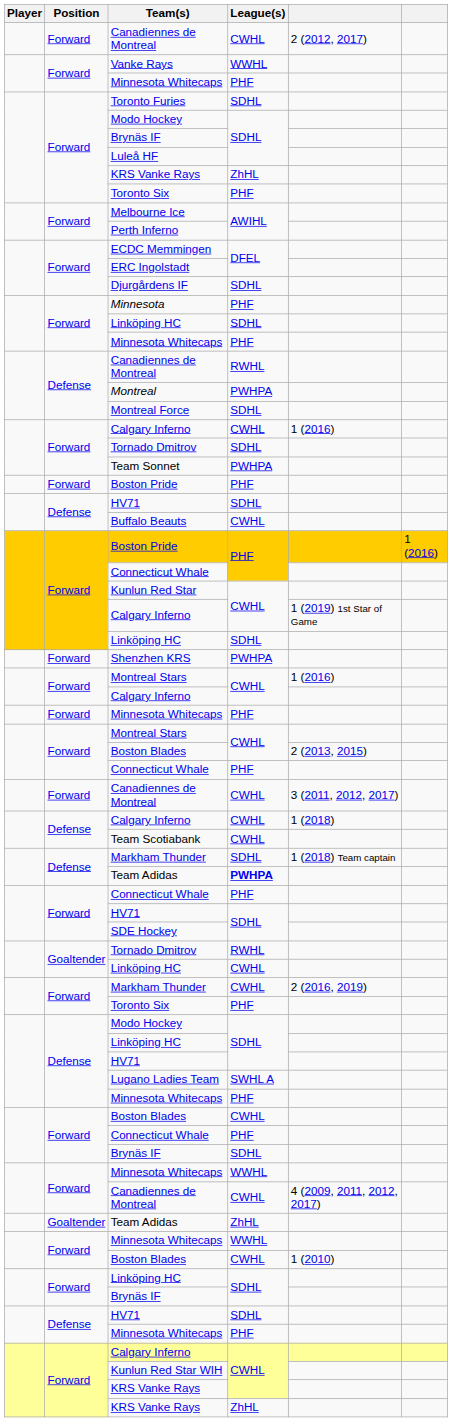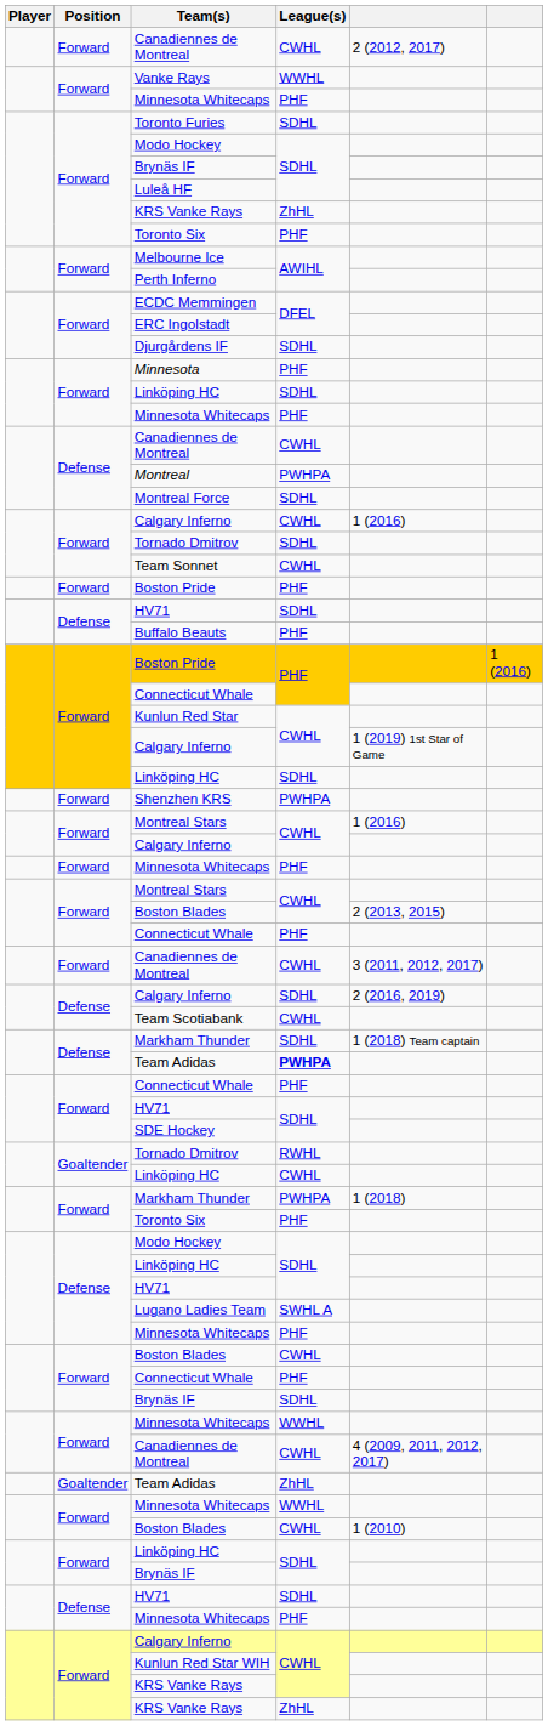Defense / Canadiennes de Montreal | League(s): RWHL -> CWHL
Team Sonnet | League(s): PWHPA -> CWHL
Buffalo Beauts | League(s): CWHL -> PHF
Defense / Calgary Inferno | League(s): CWHL -> SDHL
Defense / Calgary Inferno | column 5: 1 (2018) -> 2 (2016, 2019)
Forward / Markham Thunder | League(s): CWHL -> PWHPA
Forward / Markham Thunder | column 5: 2 (2016, 2019) -> 1 (2018)
